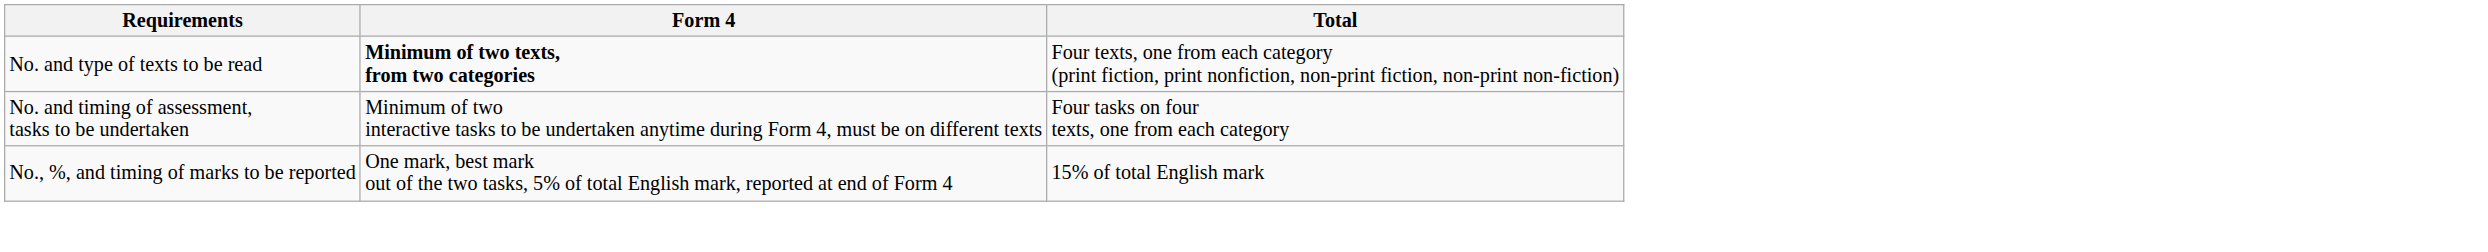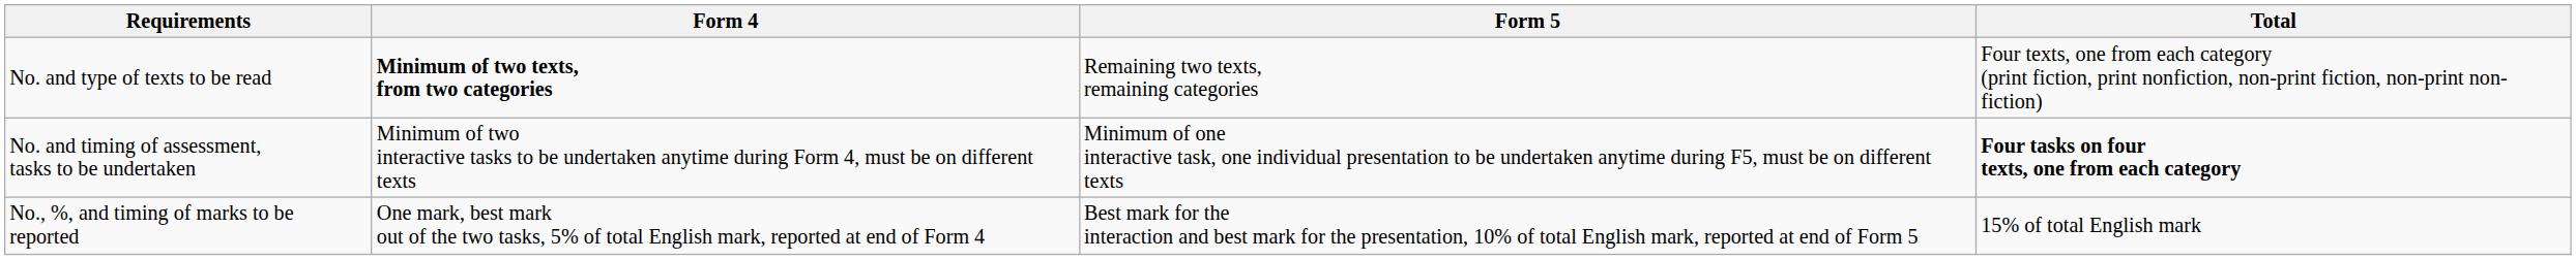+ column: Form 5 | Remaining two texts, remaining categories | Minimum of one interactive task, one individual presentation to be undertaken anytime during F5, must be on different texts | Best mark for the interaction and best mark for the presentation, 10% of total English mark, reported at end of Form 5
No. and timing of assessment, tasks to be undertaken | Total: normal -> bold
